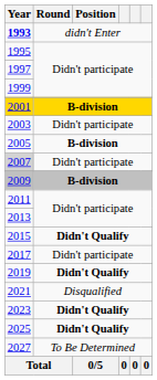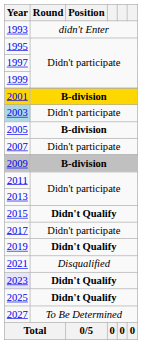1993 | Year: bold -> normal
2003 | Year: no background -> lightblue background
2007 | Year: lightgrey background -> no background
2023 | Year: no background -> lavender background
